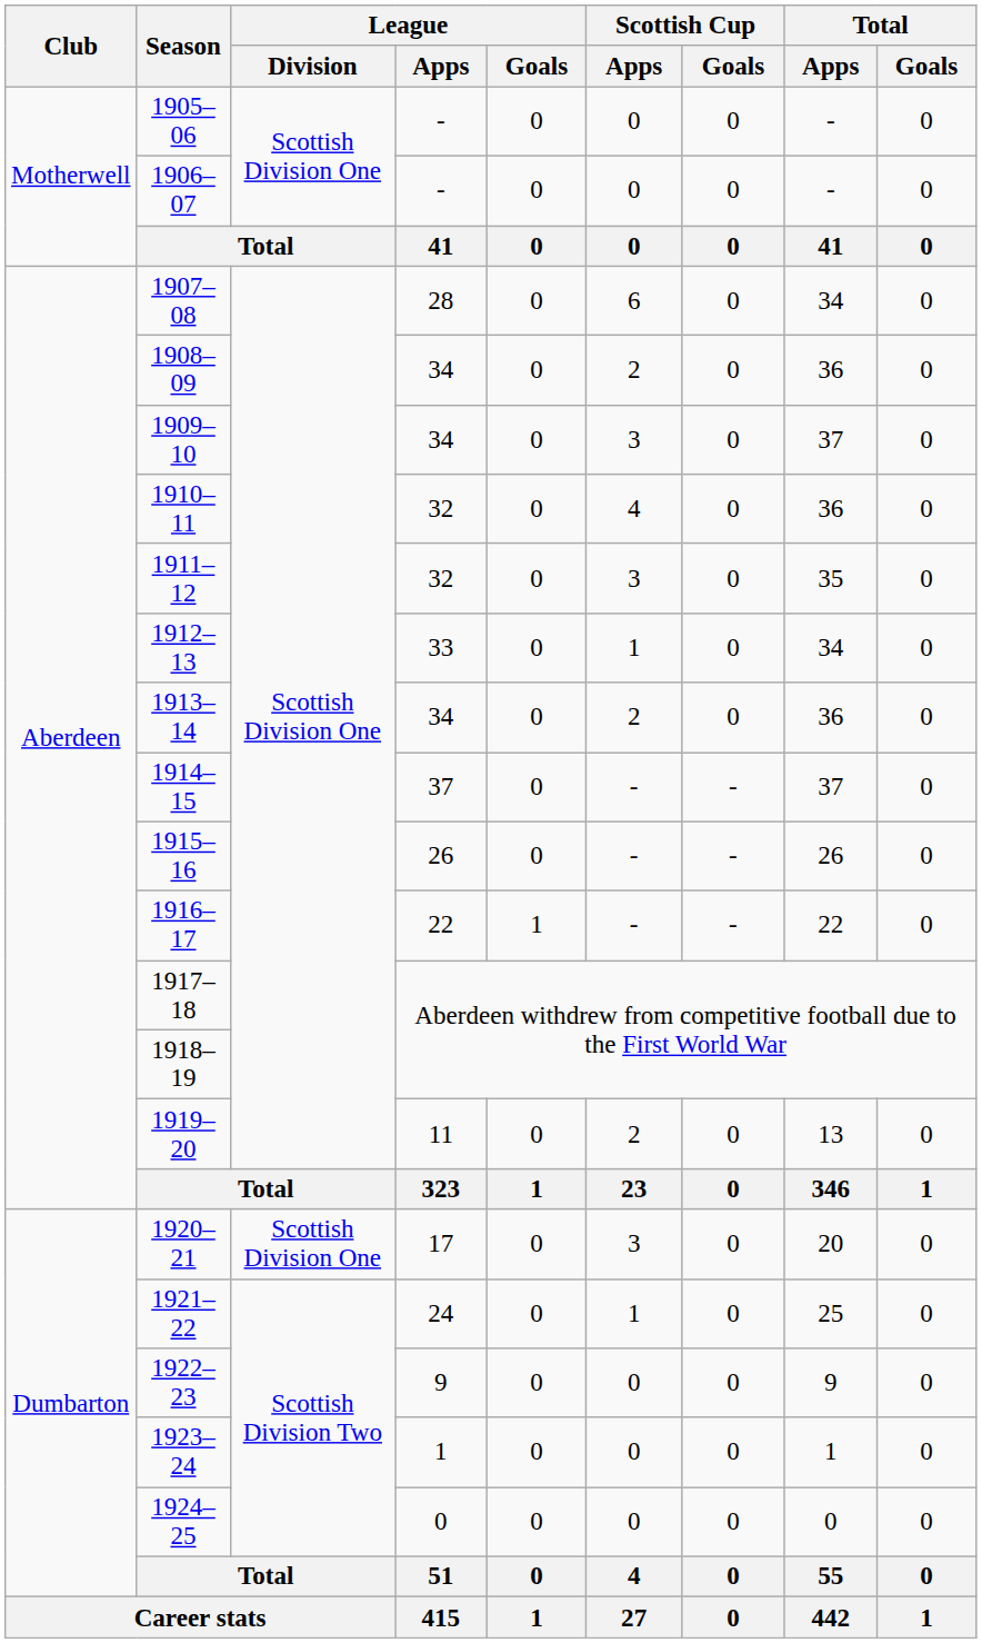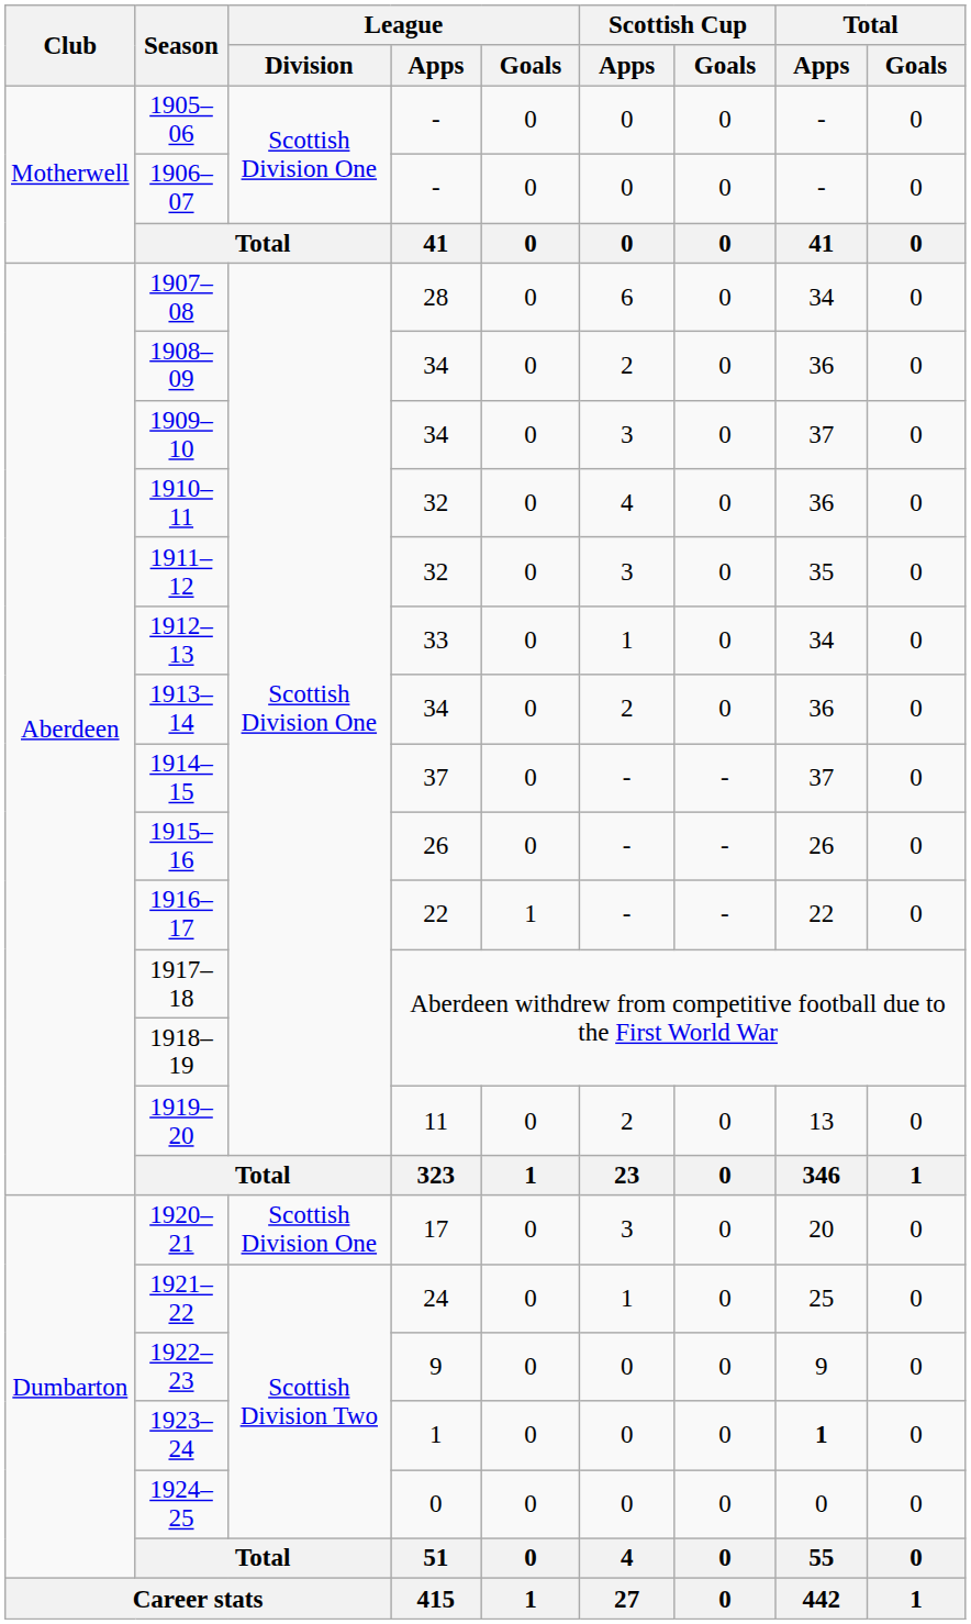1923–24 | Total / Apps: normal -> bold
